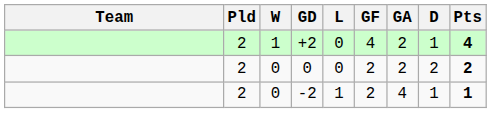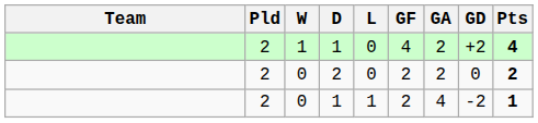columns swapped: D <-> GD
